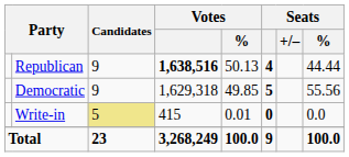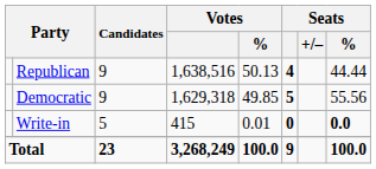Republican | Votes: bold -> normal
Write-in | Candidates: khaki background -> no background
Write-in | Seats / %: normal -> bold
